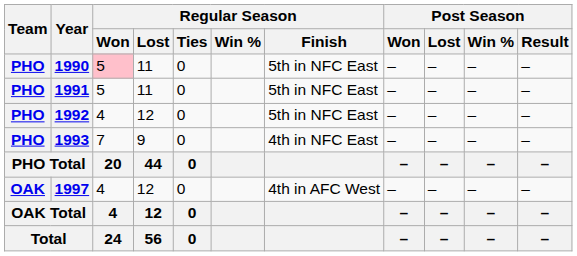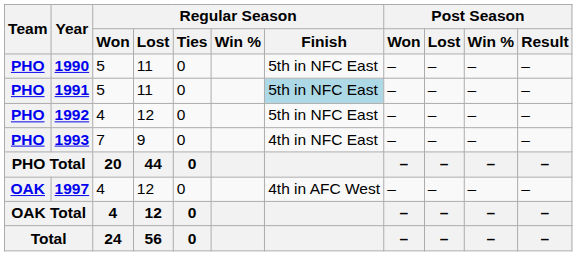1990 | Regular Season / Won: pink background -> no background
1991 | Regular Season / Finish: no background -> lightblue background
